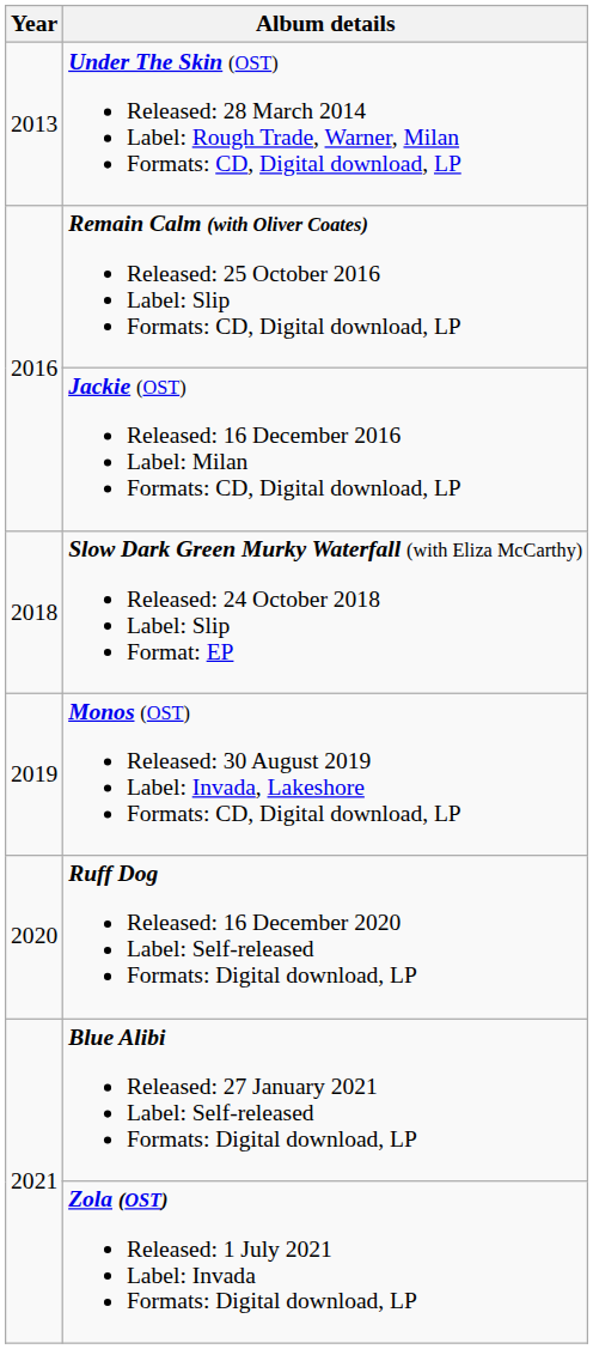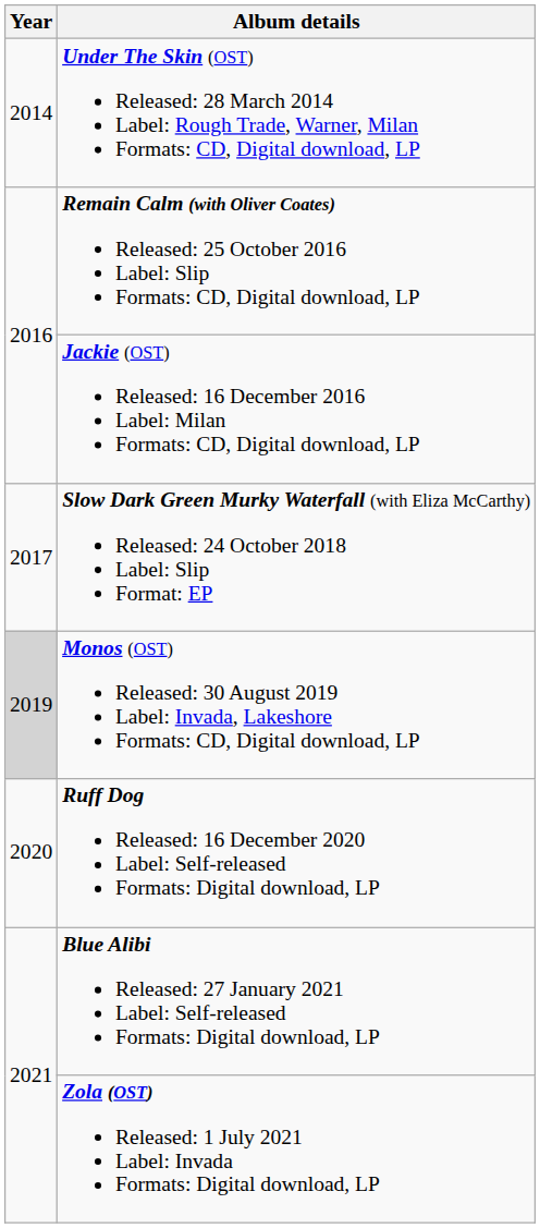row 2 | Year: 2013 -> 2014
row 5 | Year: 2018 -> 2017
row 6 | Year: no background -> lightgrey background
